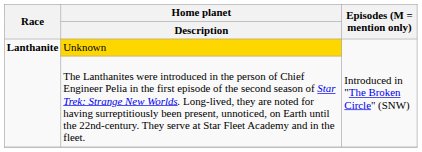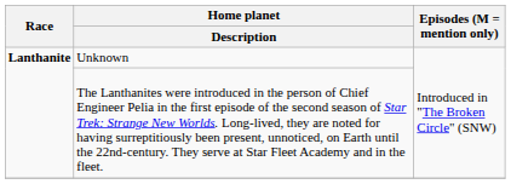Unknown | Home planet / Description: gold background -> no background
